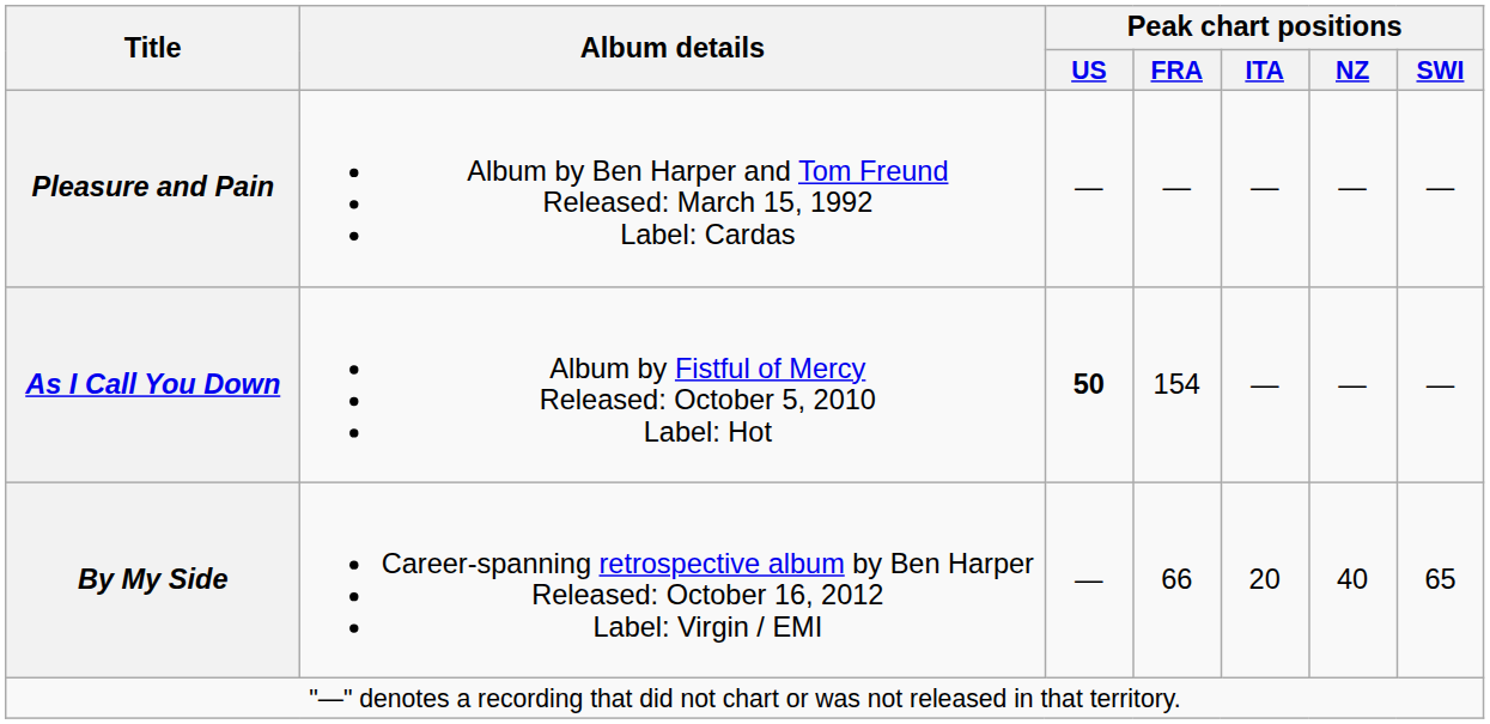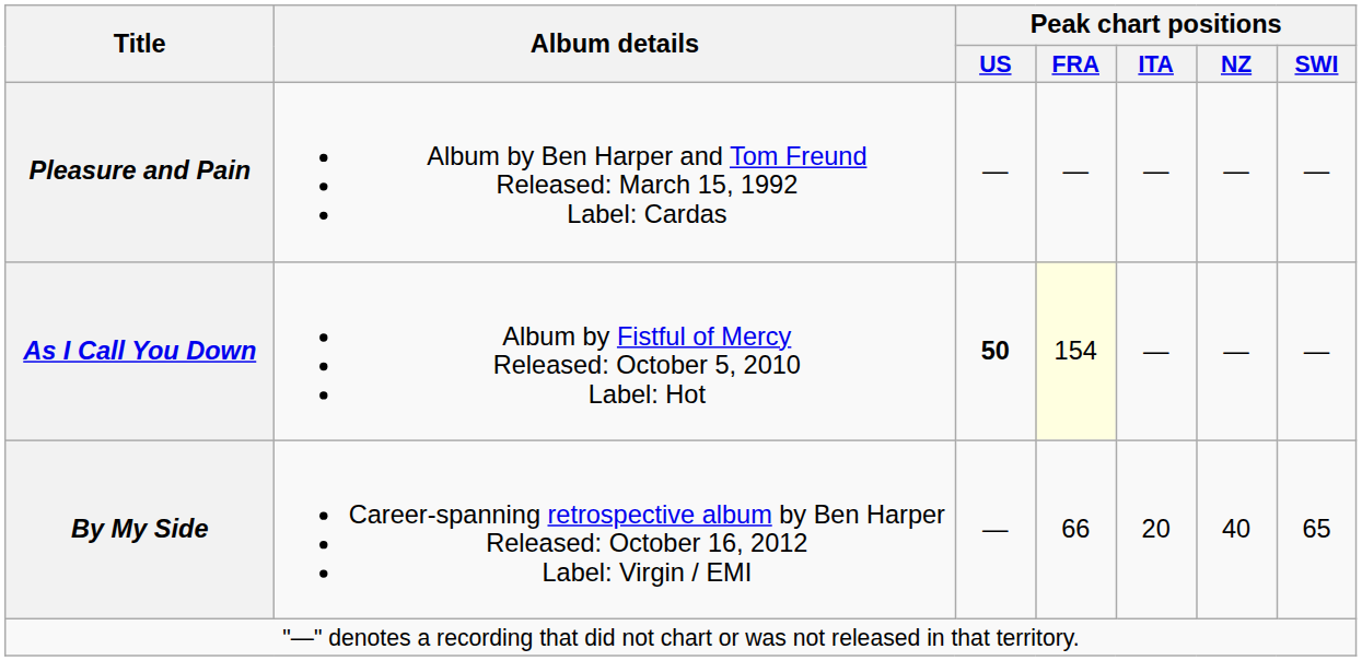As I Call You Down | Peak chart positions / FRA: no background -> lightyellow background
